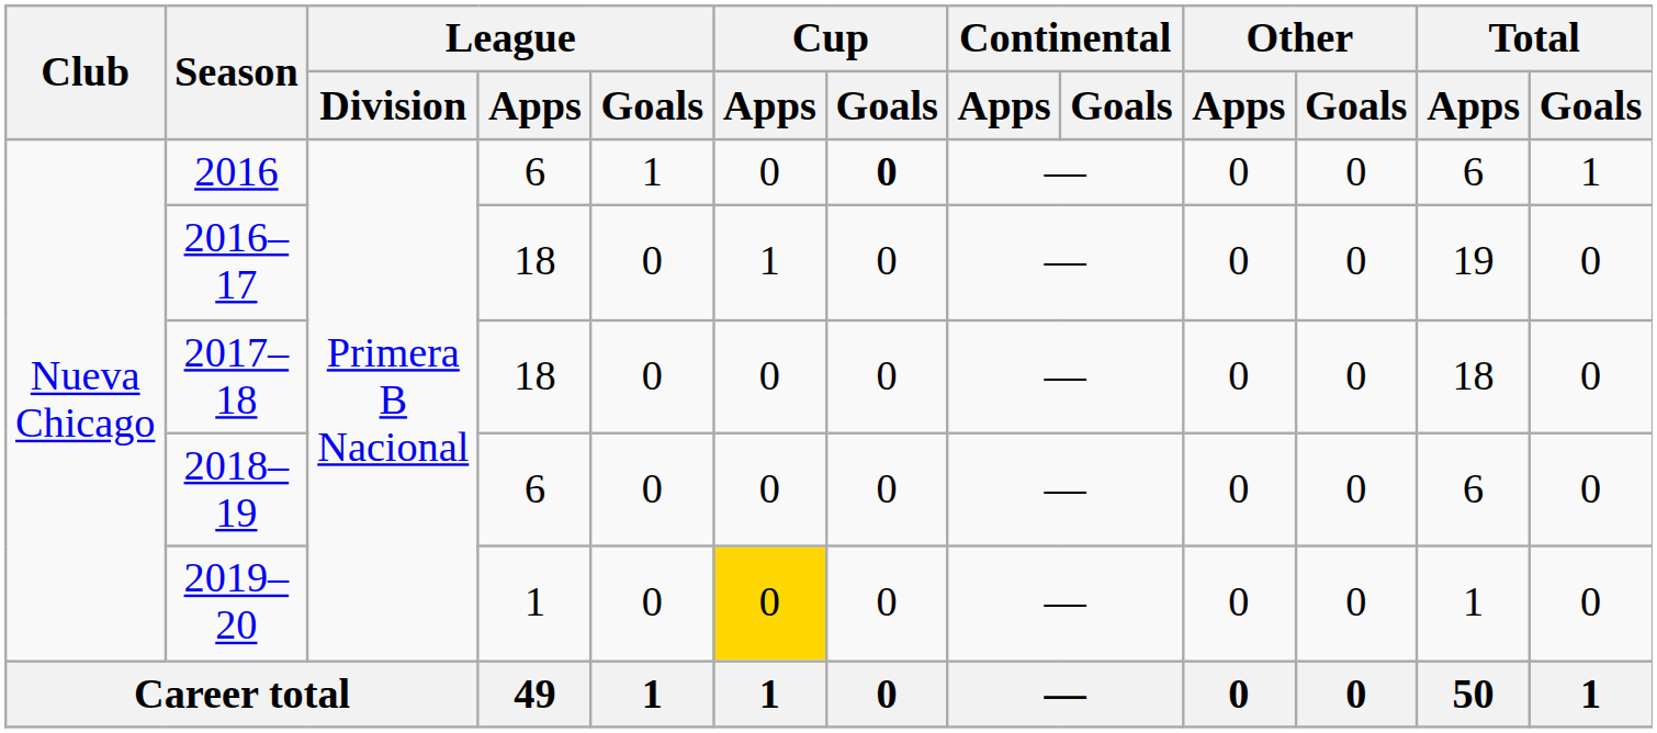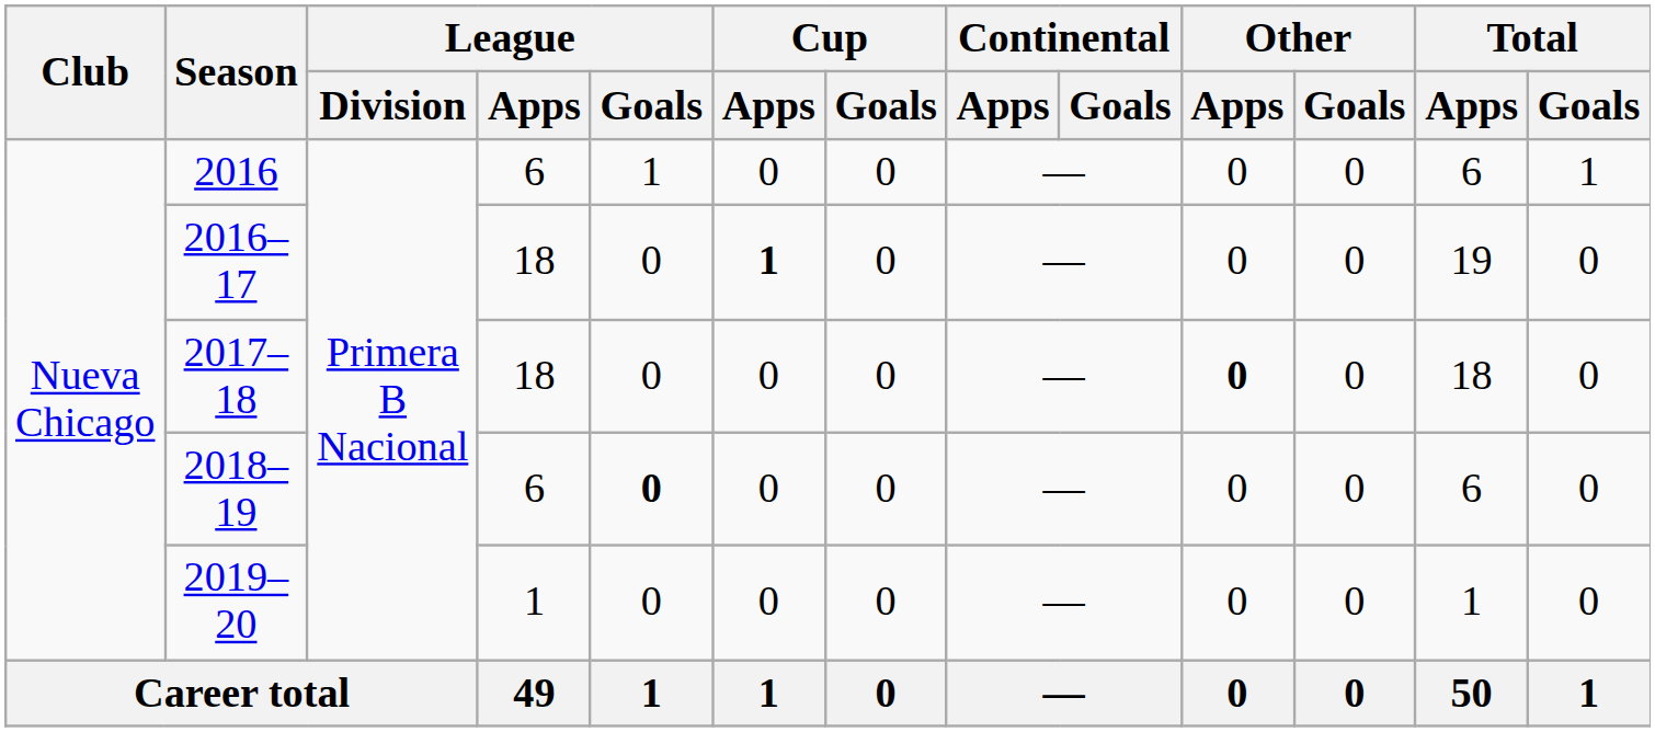2016 | Cup / Goals: bold -> normal
2016–17 | Cup / Apps: normal -> bold
2017–18 | Other / Apps: normal -> bold
2018–19 | League / Goals: normal -> bold
2019–20 | Cup / Apps: gold background -> no background
